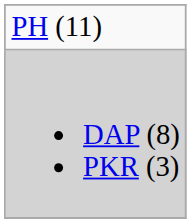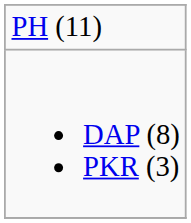row 2 | column 1: lightgrey background -> no background
